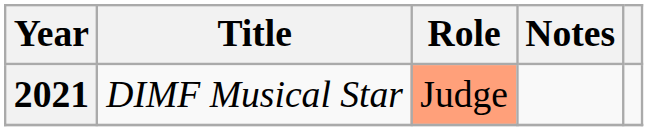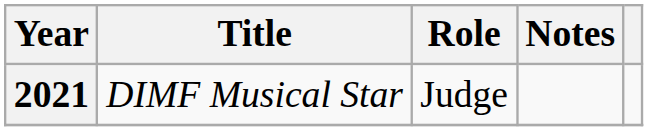2021 | Role: lightsalmon background -> no background
